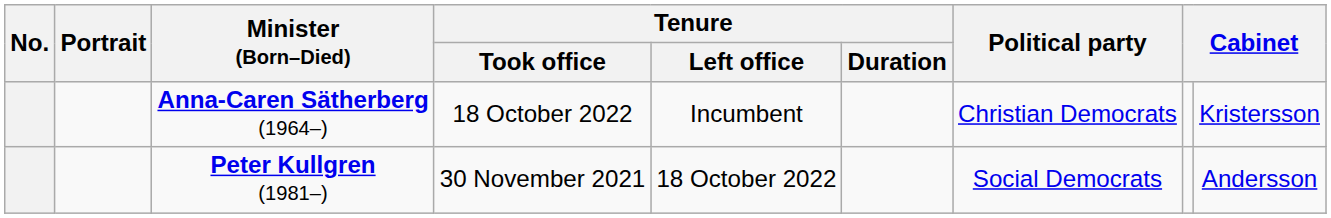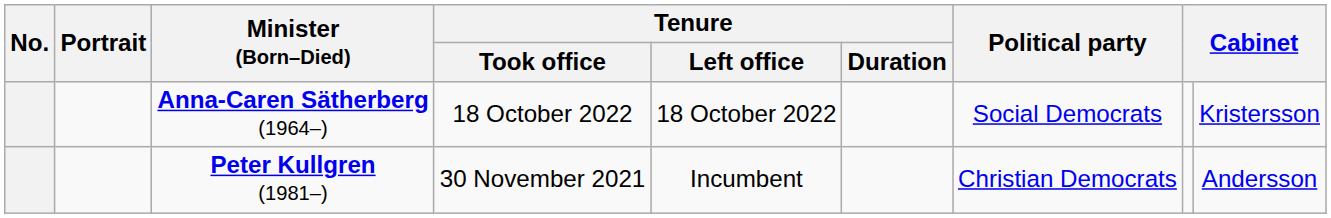Anna-Caren Sätherberg (1964–) | Tenure / Left office: Incumbent -> 18 October 2022
Anna-Caren Sätherberg (1964–) | Political party: Christian Democrats -> Social Democrats
Peter Kullgren (1981–) | Tenure / Left office: 18 October 2022 -> Incumbent
Peter Kullgren (1981–) | Political party: Social Democrats -> Christian Democrats
